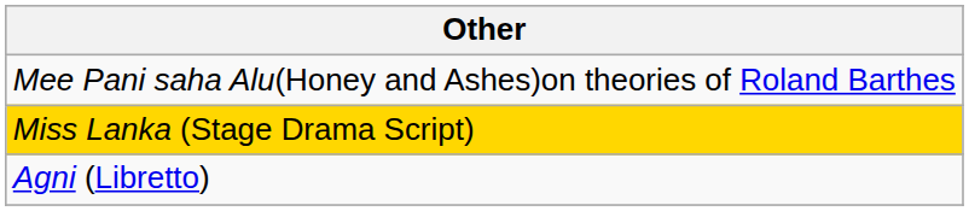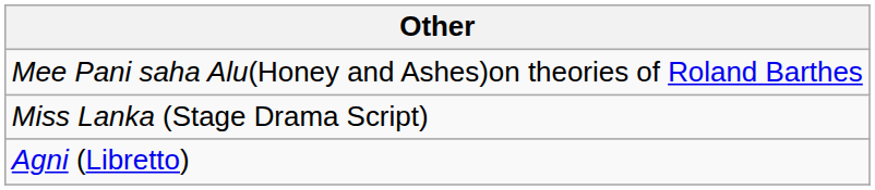row 3 | column 1: gold background -> no background
